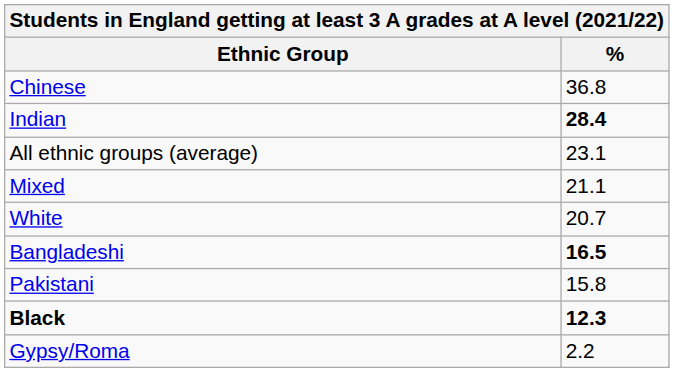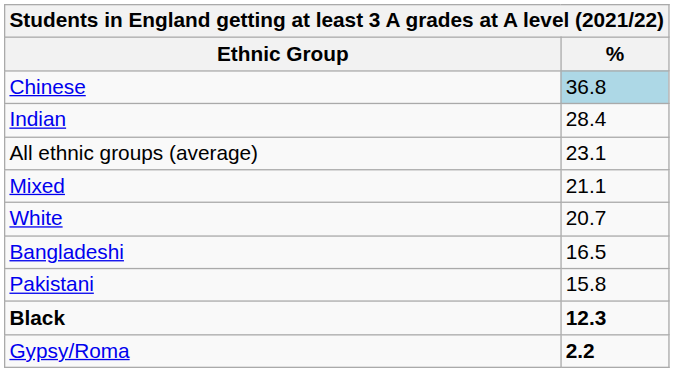Chinese | %: no background -> lightblue background
Indian | %: bold -> normal
Bangladeshi | %: bold -> normal
Gypsy/Roma | %: normal -> bold
